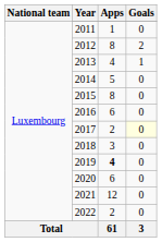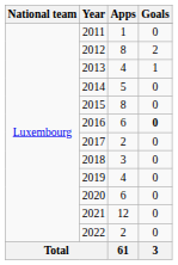2016 | Goals: normal -> bold
2017 | Goals: lightyellow background -> no background
2019 | Apps: bold -> normal
